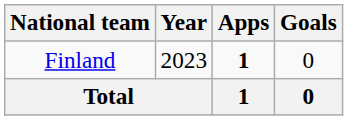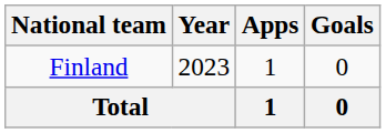Finland | Apps: bold -> normal
